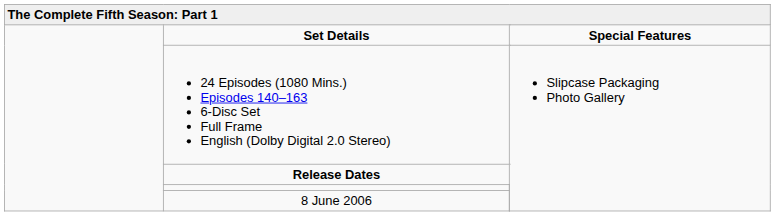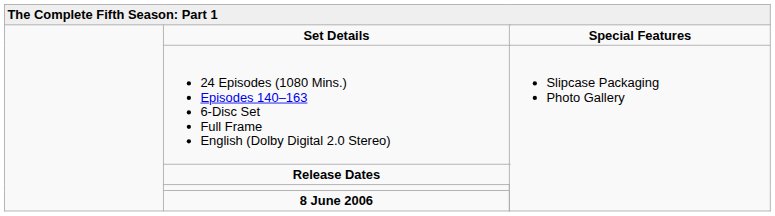8 June 2006 | column 2: normal -> bold
